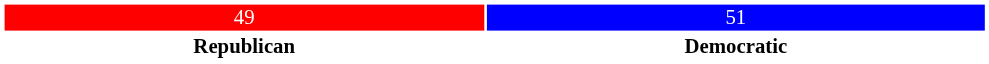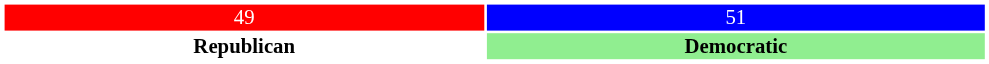Republican | column 2: no background -> lightgreen background
